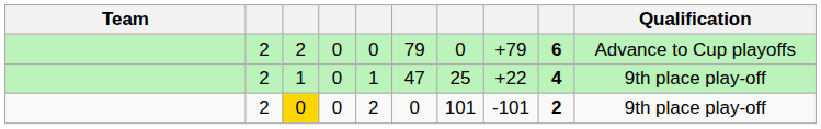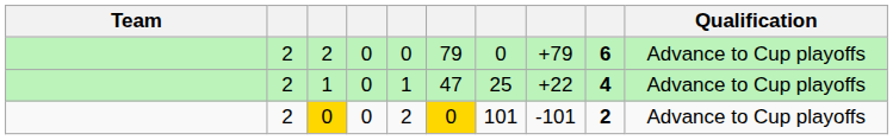row 3 | Qualification: 9th place play-off -> Advance to Cup playoffs
row 4 | column 6: no background -> gold background
row 4 | Qualification: 9th place play-off -> Advance to Cup playoffs
